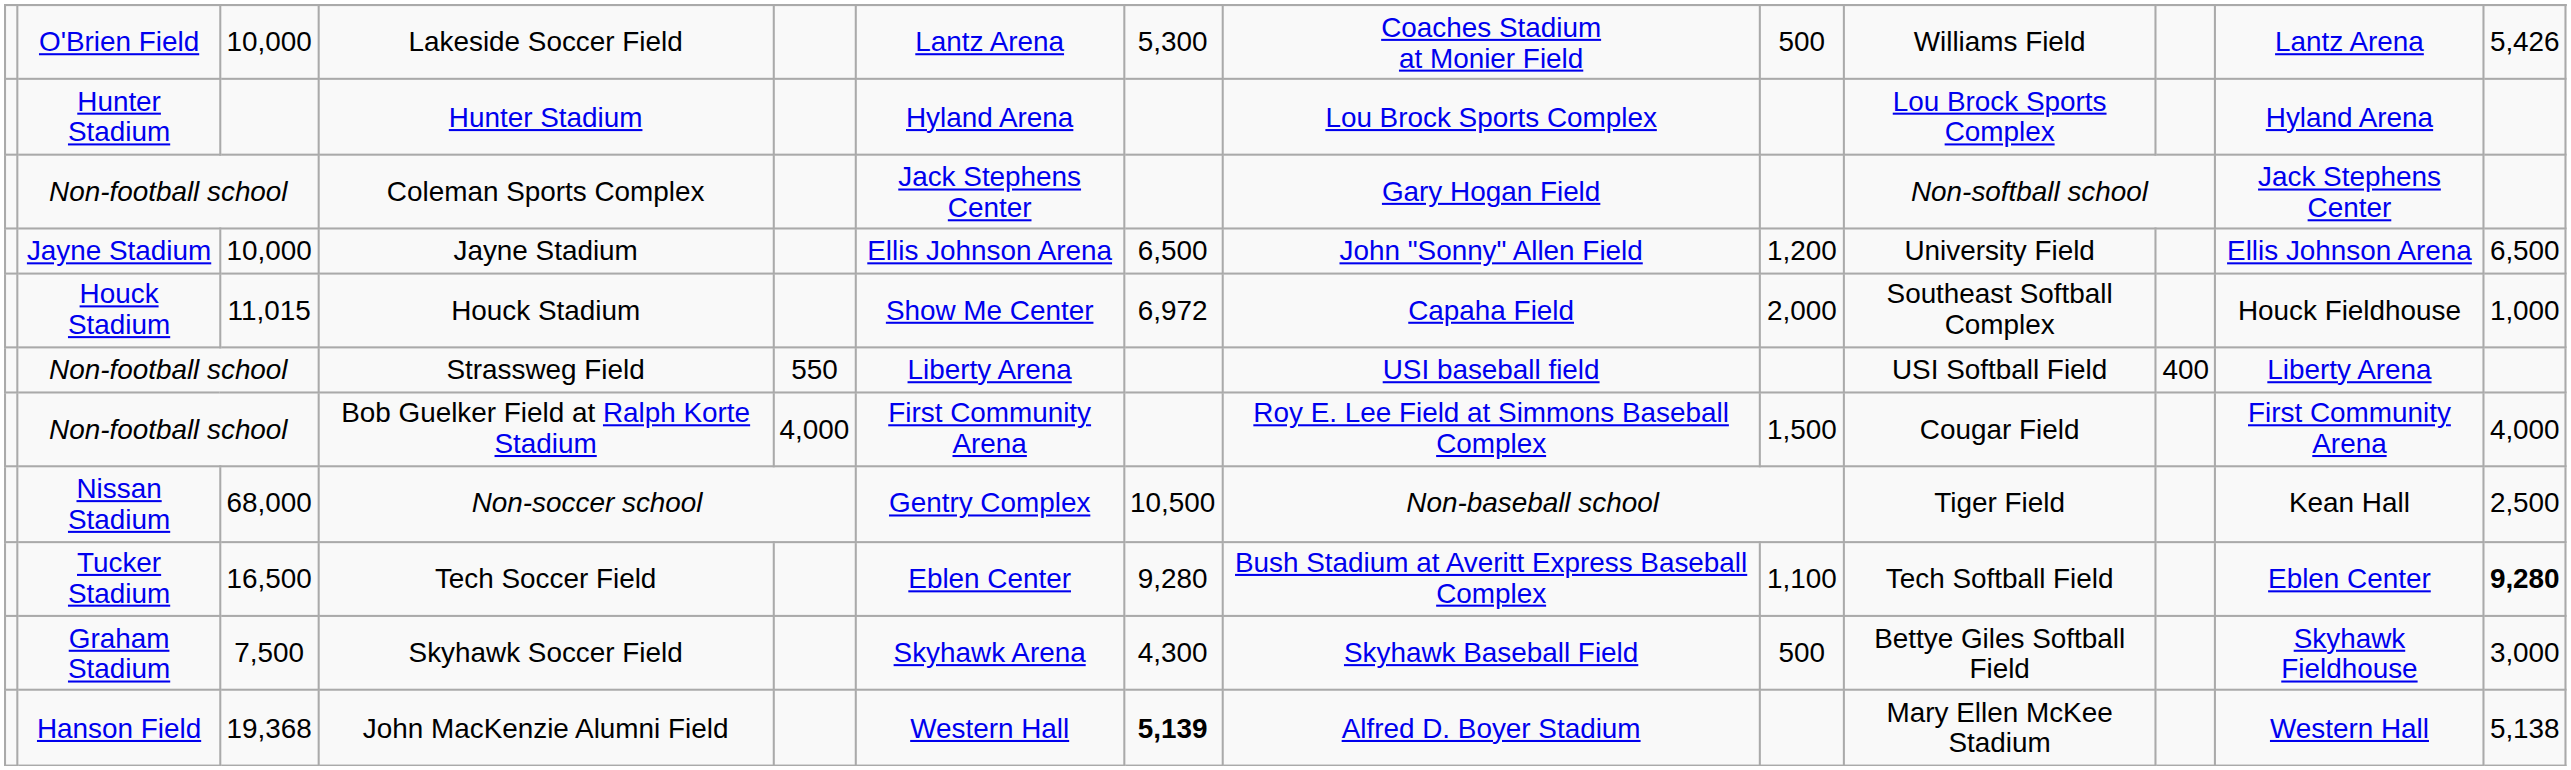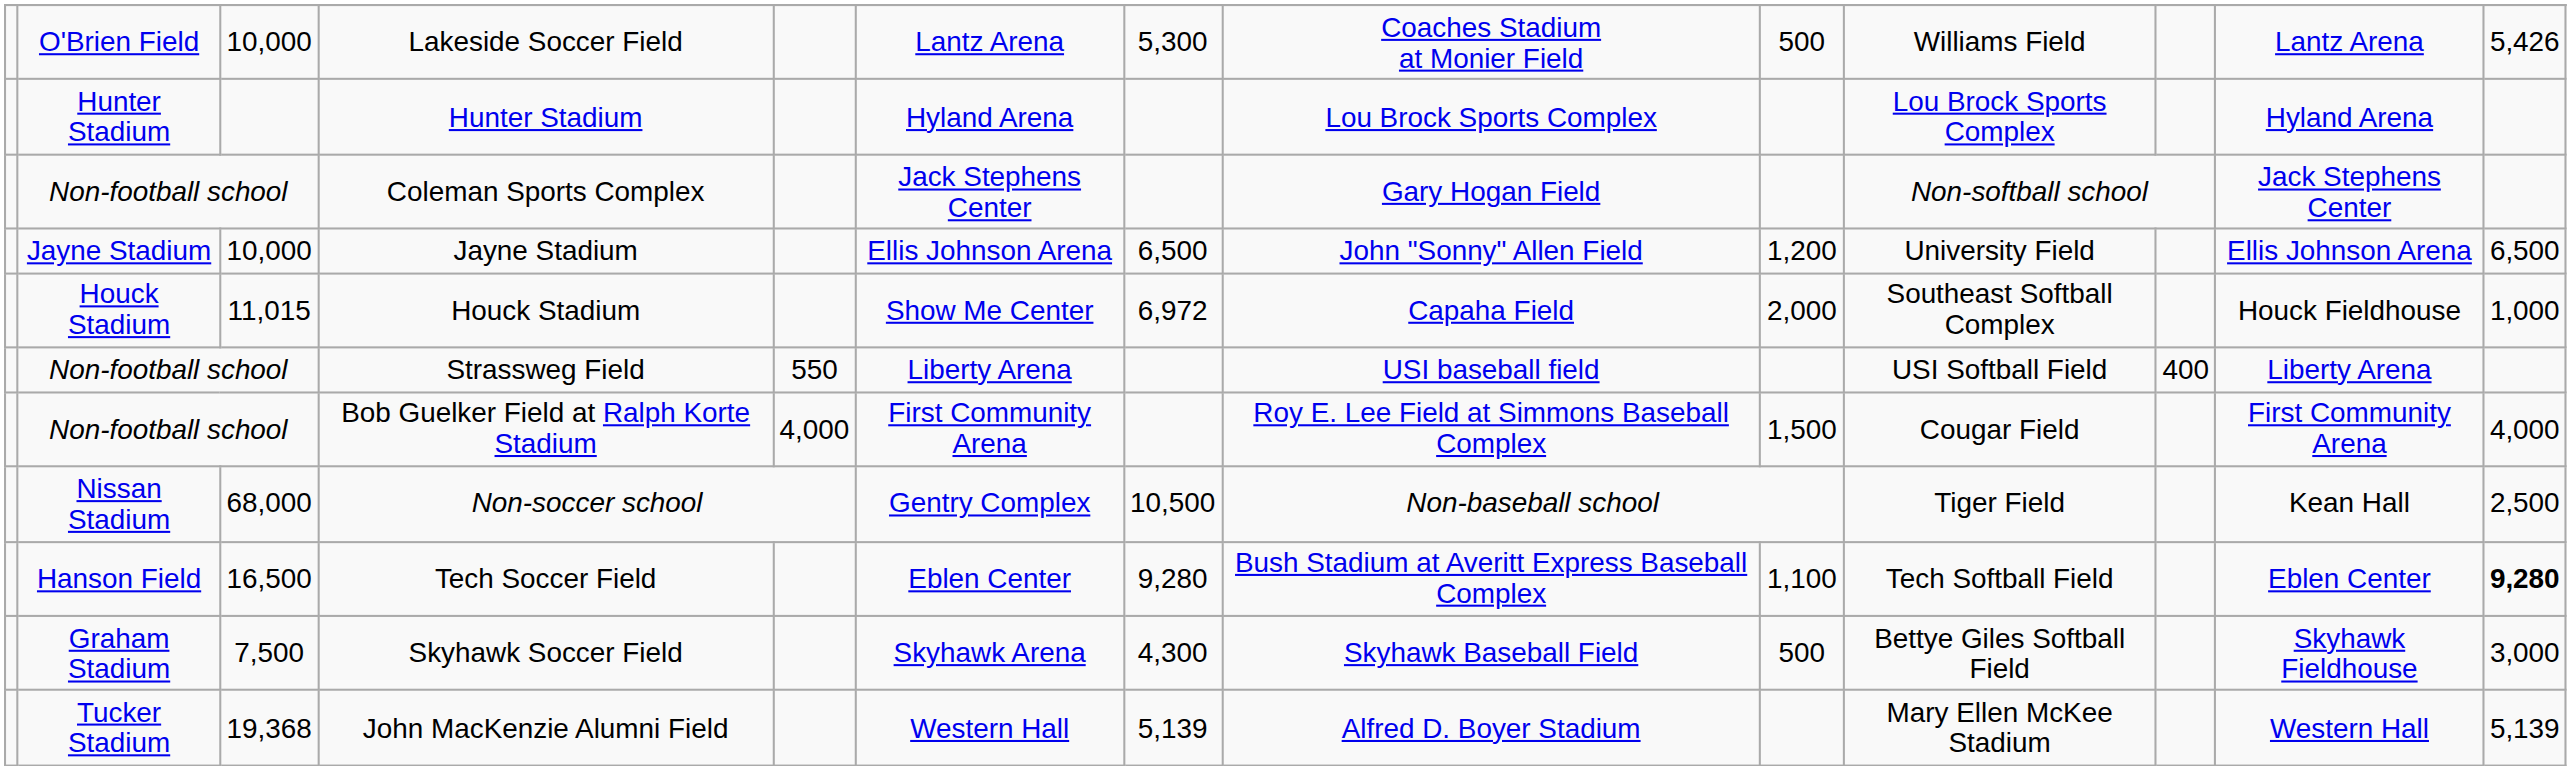Tech Soccer Field | column 2: Tucker Stadium -> Hanson Field
John MacKenzie Alumni Field | column 2: Hanson Field -> Tucker Stadium
John MacKenzie Alumni Field | column 7: bold -> normal
John MacKenzie Alumni Field | column 13: 5,138 -> 5,139
